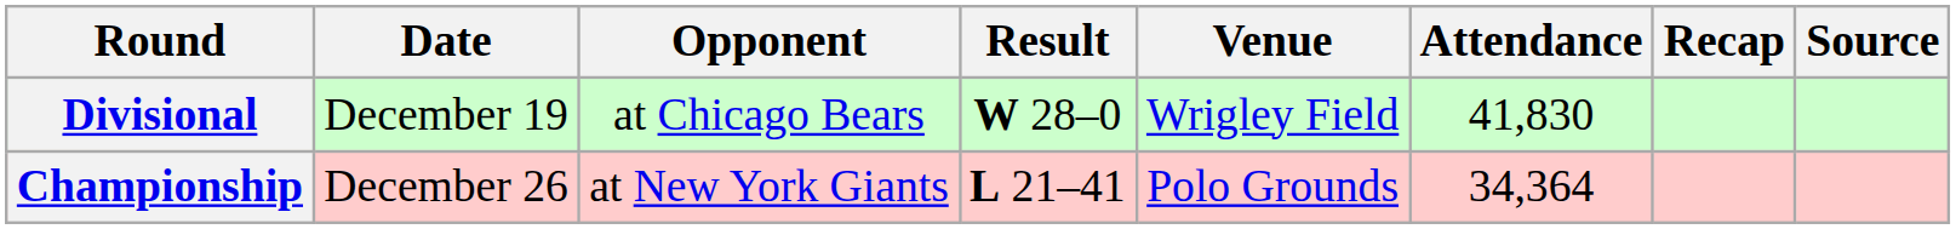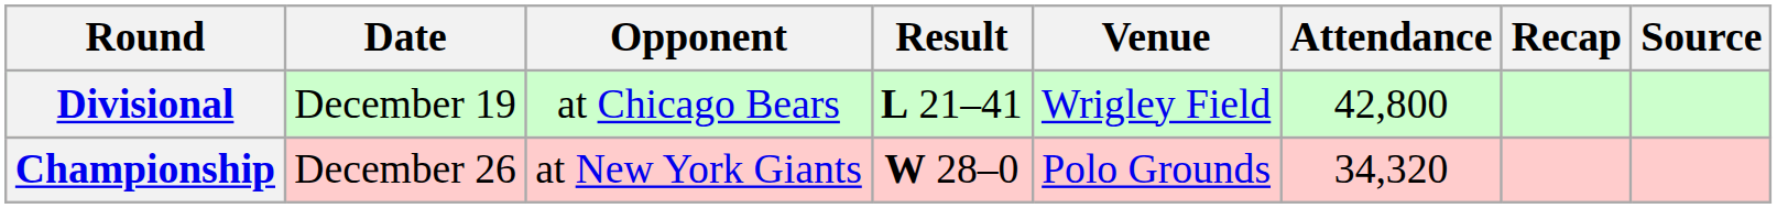Divisional | Result: W 28–0 -> L 21–41
Divisional | Attendance: 41,830 -> 42,800
Championship | Result: L 21–41 -> W 28–0
Championship | Attendance: 34,364 -> 34,320
